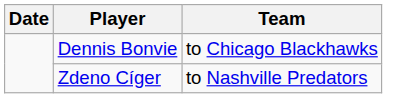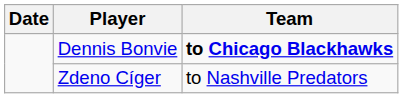Dennis Bonvie | Team: normal -> bold
